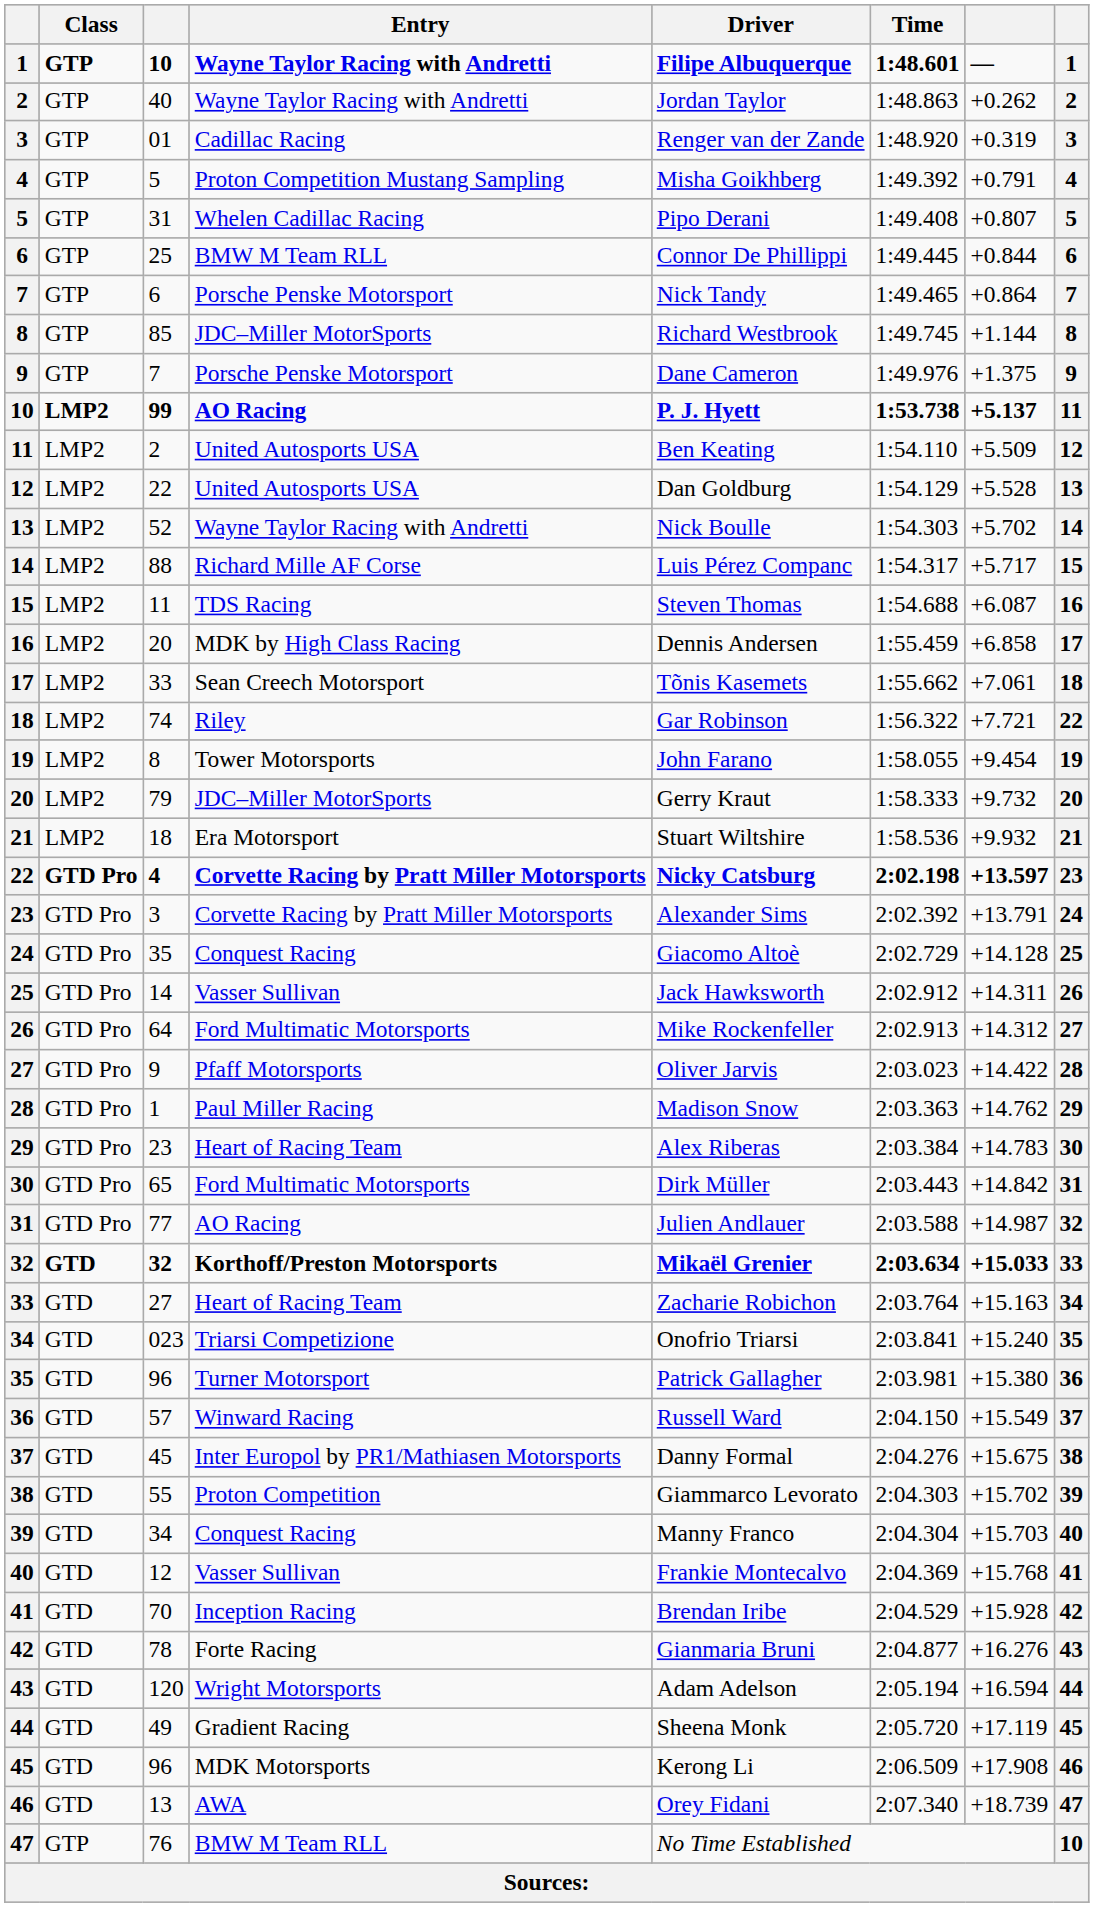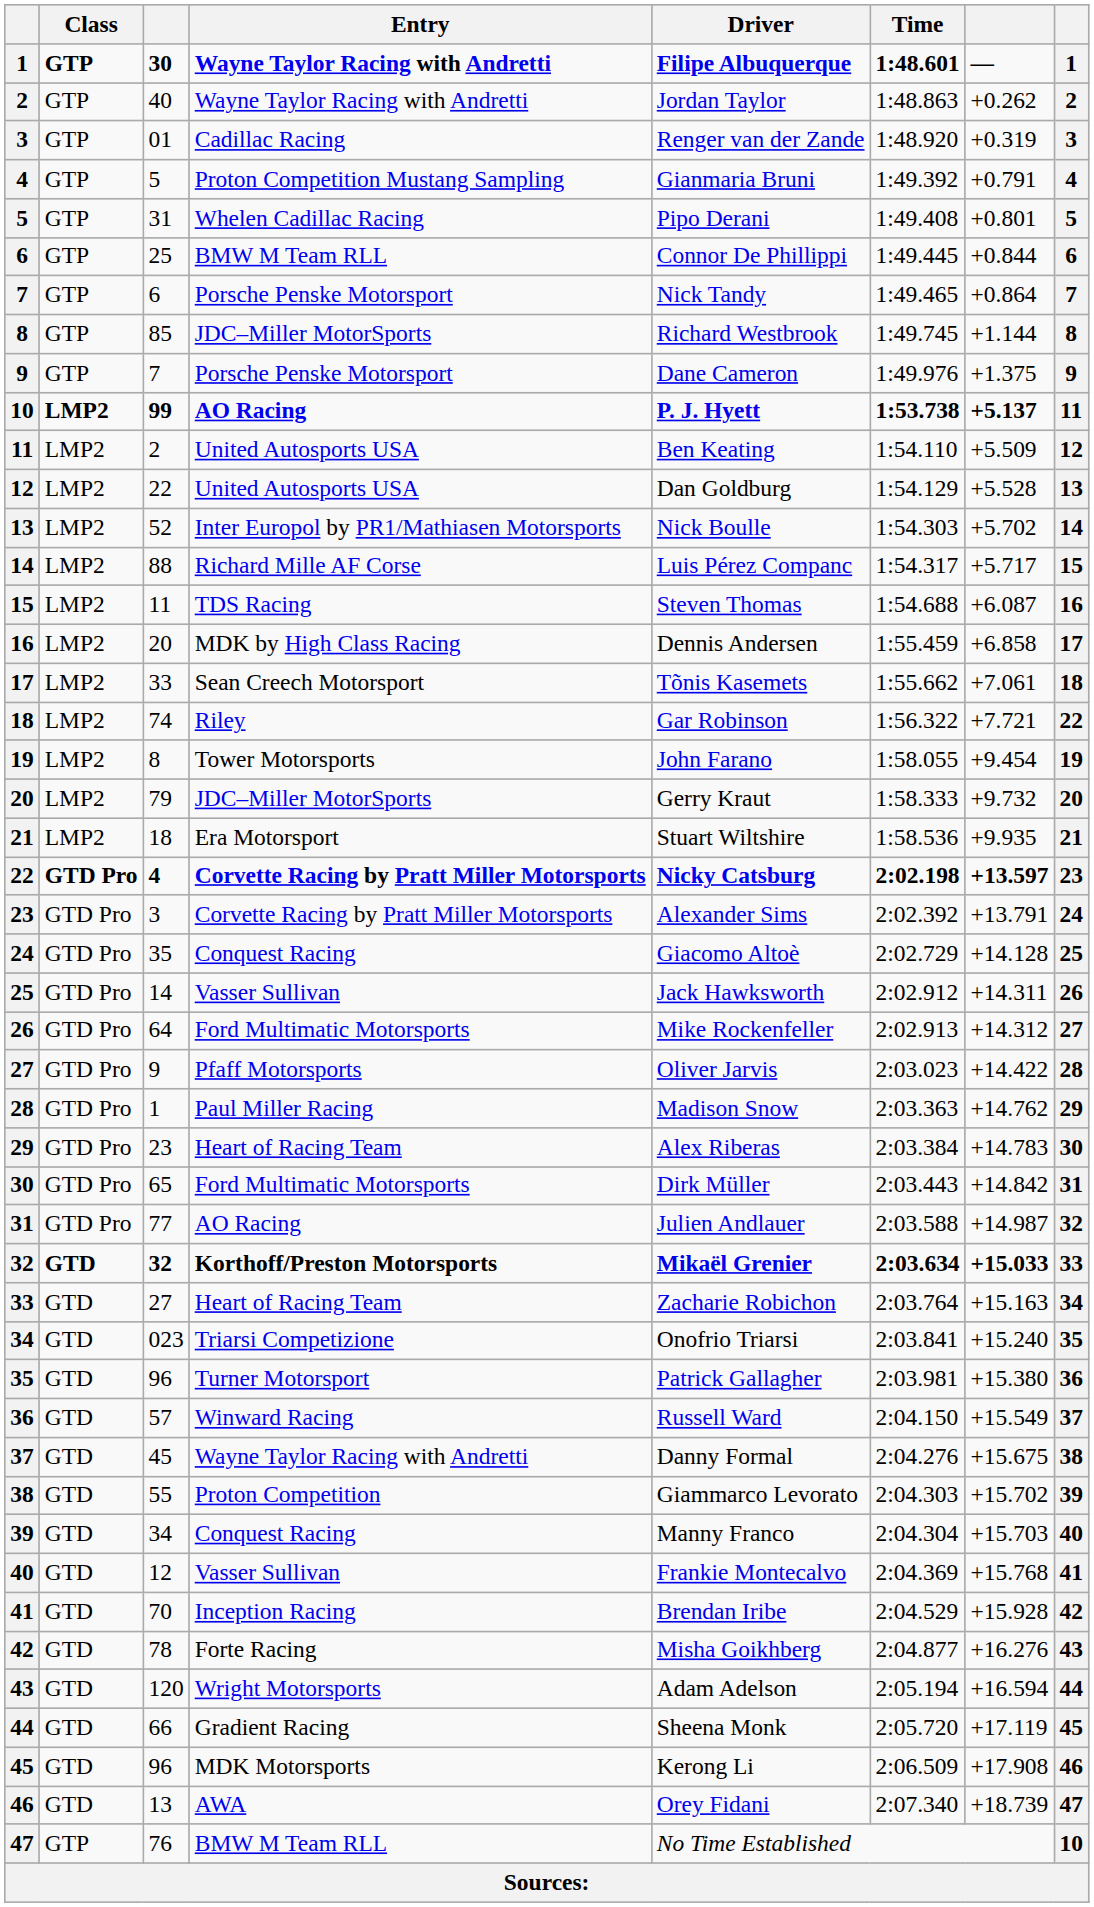row 2 | column 3: 10 -> 30
row 5 | Driver: Misha Goikhberg -> Gianmaria Bruni
row 6 | column 7: +0.807 -> +0.801
row 14 | Entry: Wayne Taylor Racing with Andretti -> Inter Europol by PR1/Mathiasen Motorsports
row 22 | column 7: +9.932 -> +9.935
row 38 | Entry: Inter Europol by PR1/Mathiasen Motorsports -> Wayne Taylor Racing with Andretti
row 43 | Driver: Gianmaria Bruni -> Misha Goikhberg
row 45 | column 3: 49 -> 66
